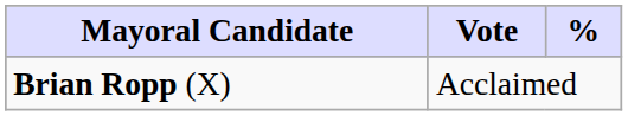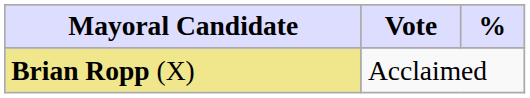Brian Ropp (X) | Mayoral Candidate: no background -> khaki background
